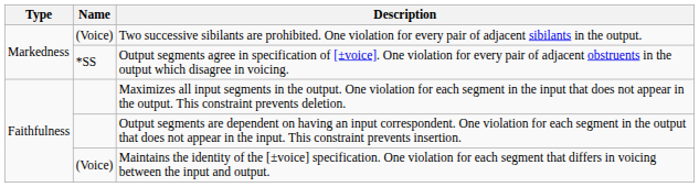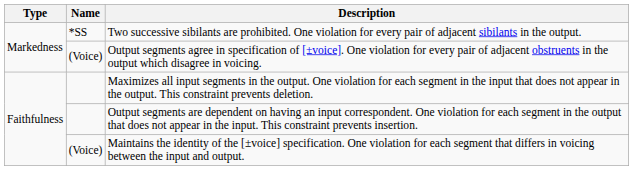row 2 | Name: (Voice) -> *SS
row 3 | Name: *SS -> (Voice)
